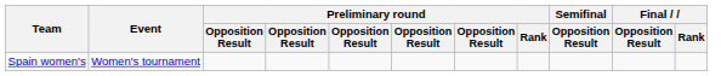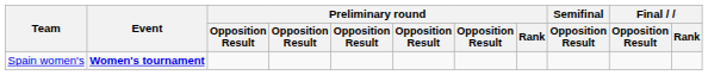Spain women's | Event: normal -> bold
